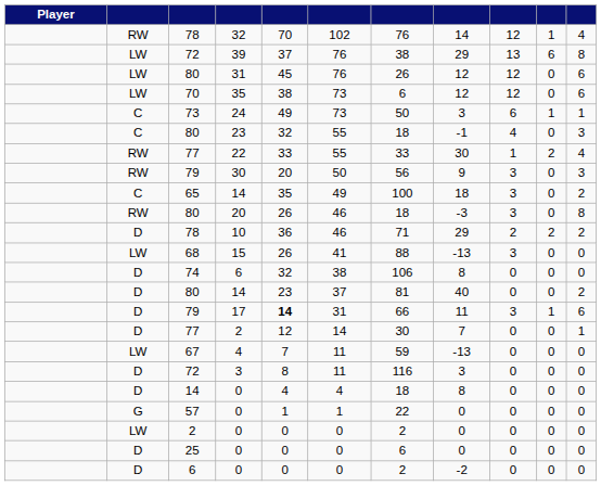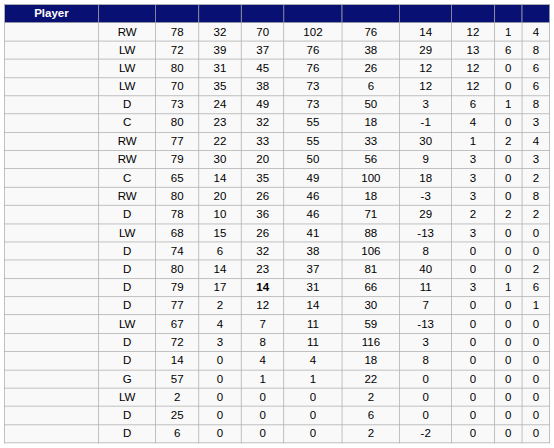24 | column 2: C -> D
24 | column 11: 1 -> 8
